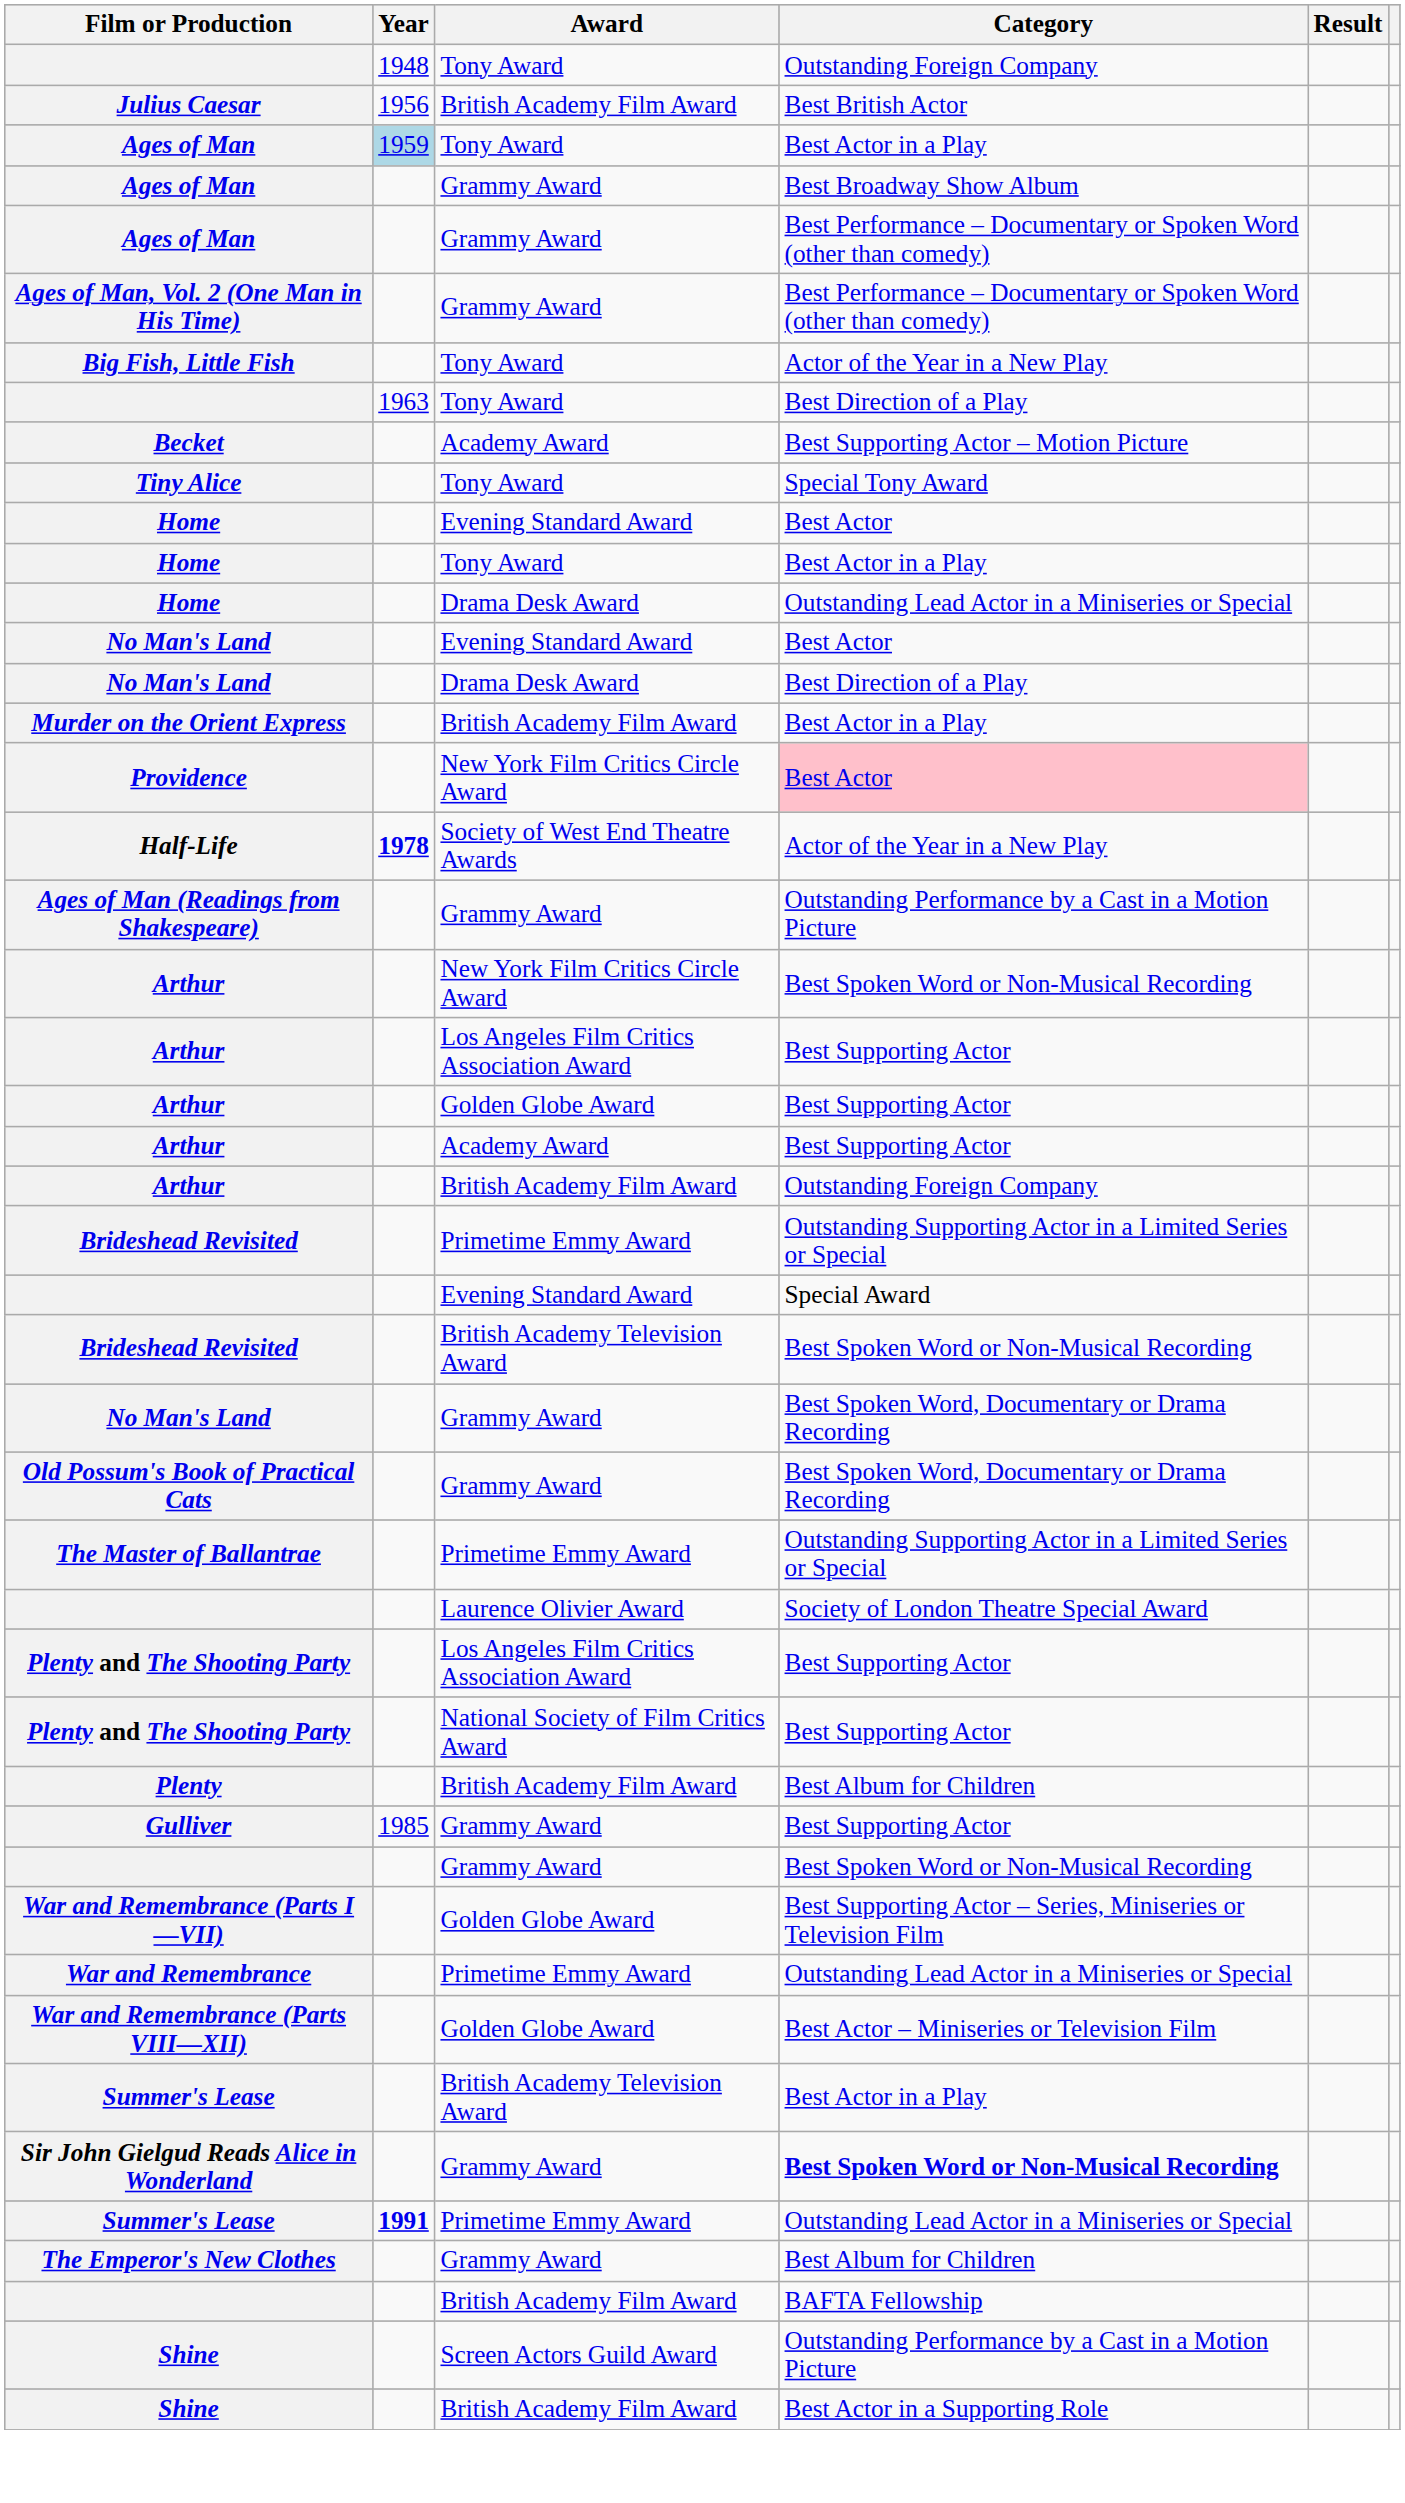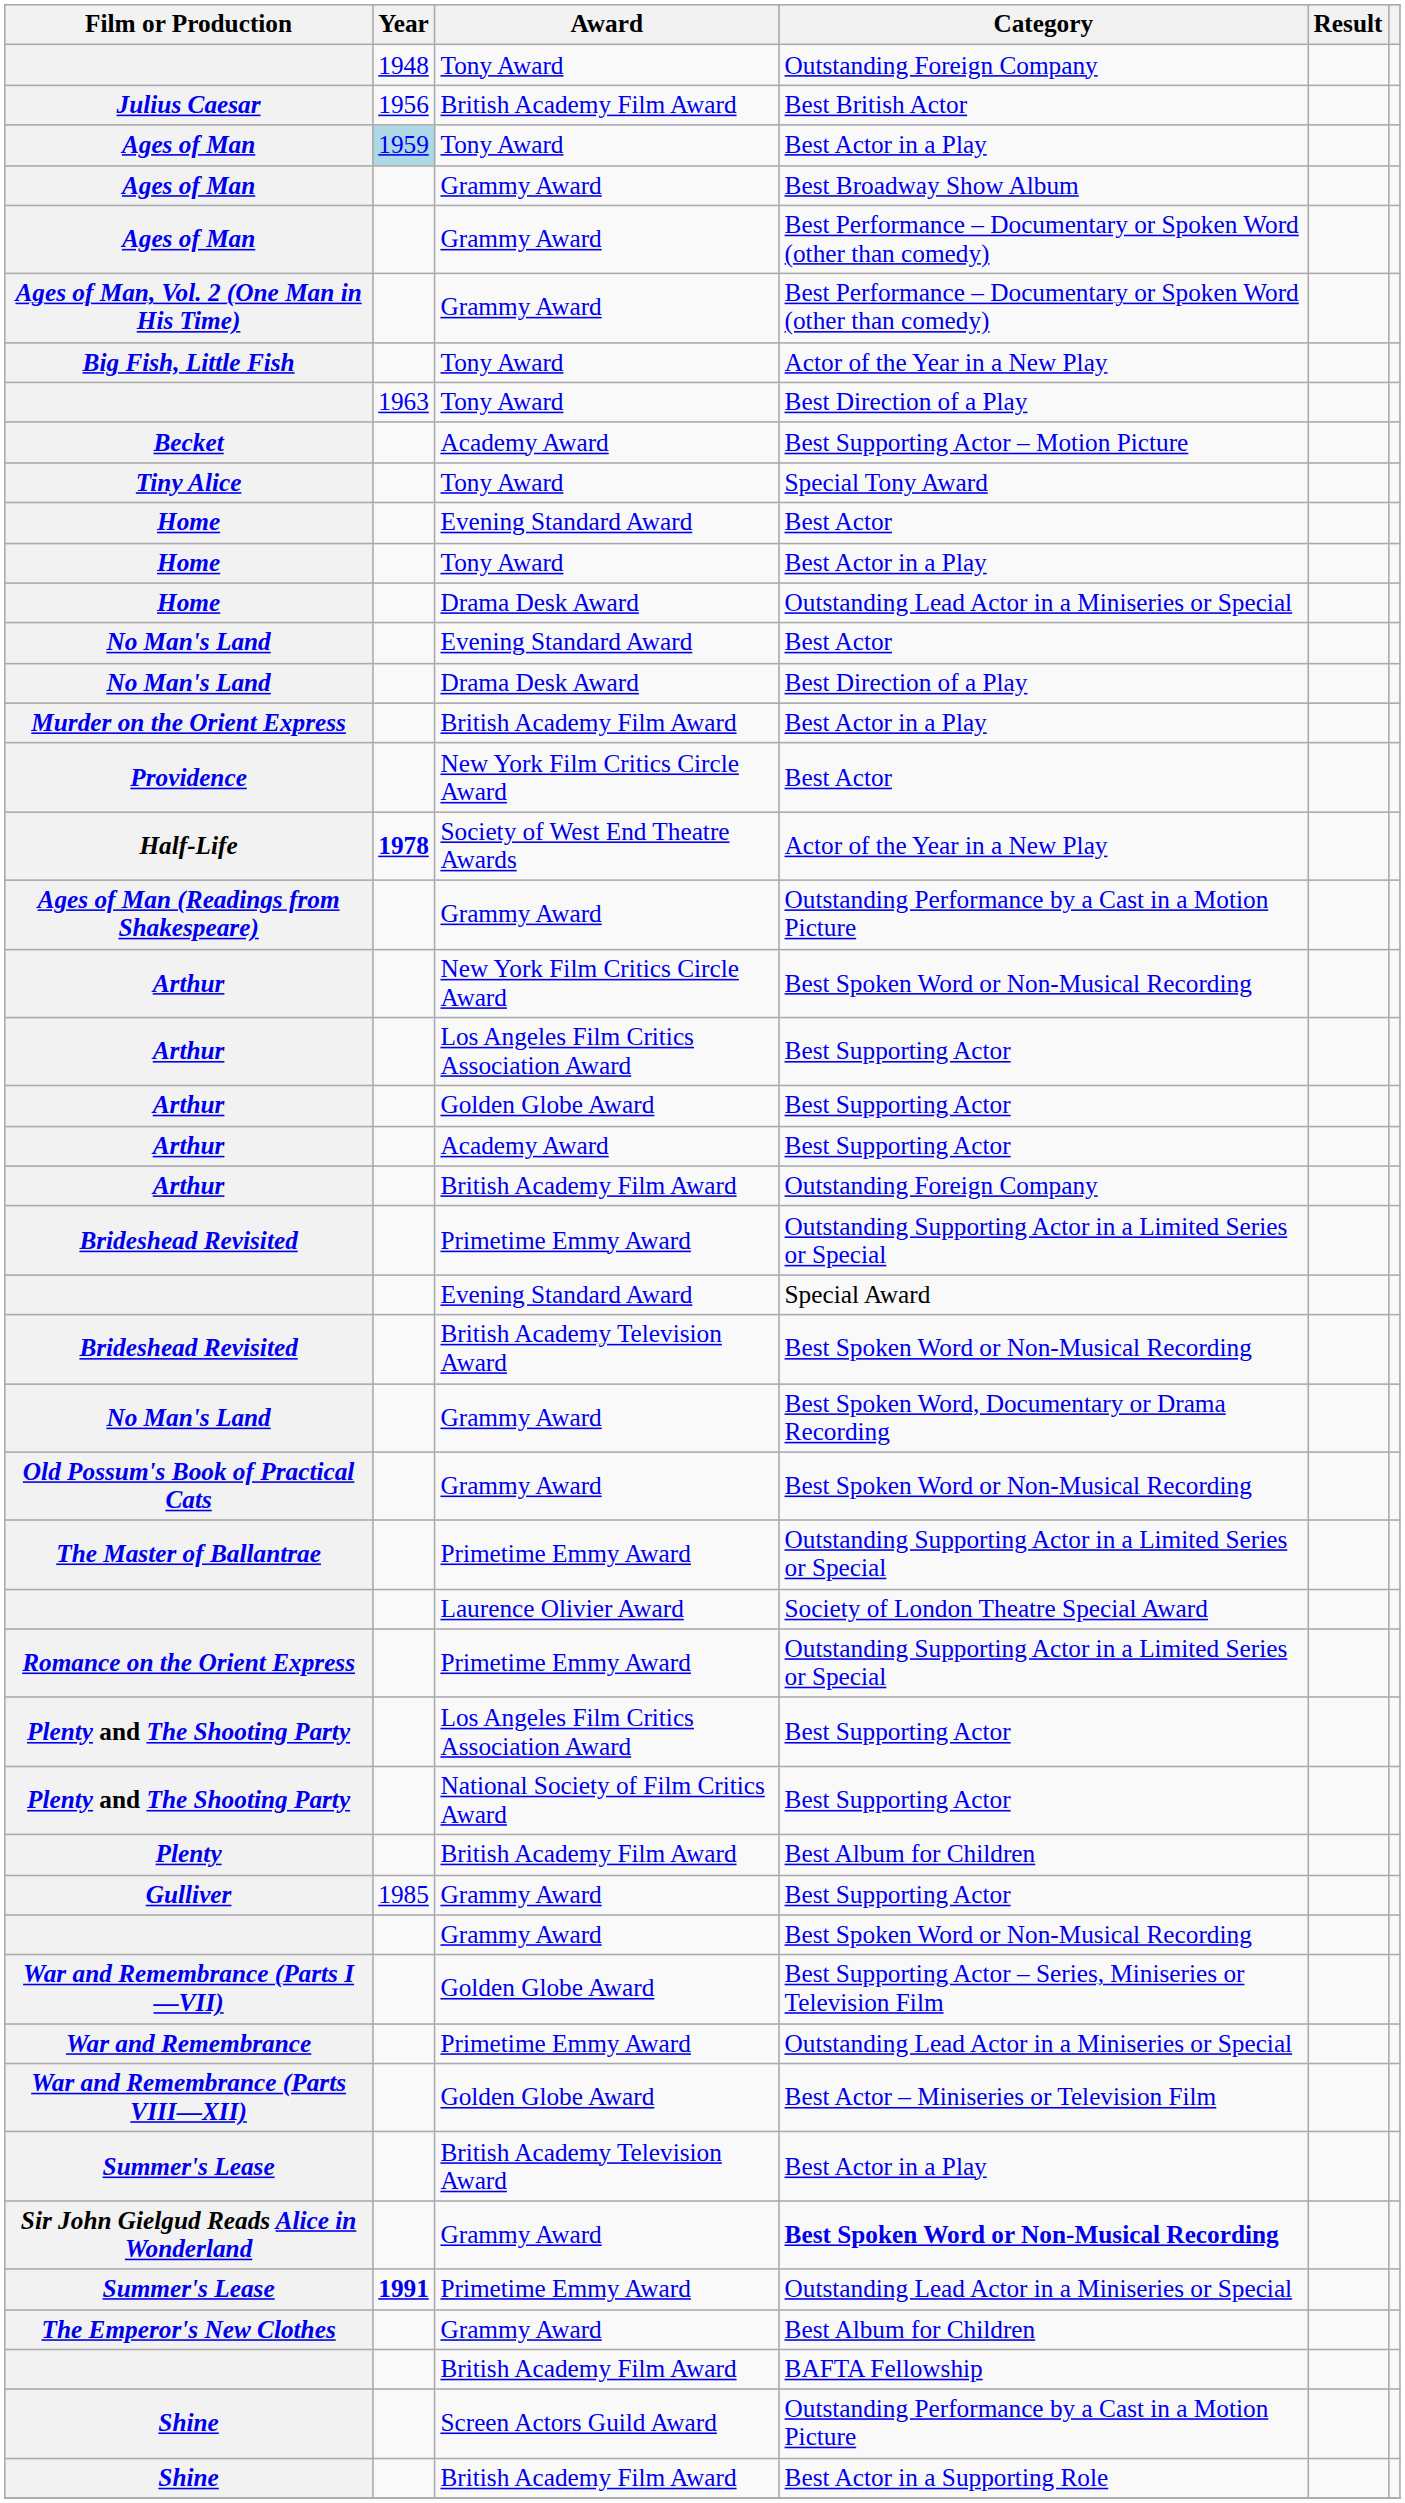Providence | Category: pink background -> no background
Old Possum's Book of Practical Cats | Category: Best Spoken Word, Documentary or Drama Recording -> Best Spoken Word or Non-Musical Recording
+ row: Romance on the Orient Express | Primetime Emmy Award | Outstanding Supporting Actor in a Limited Series or Special
